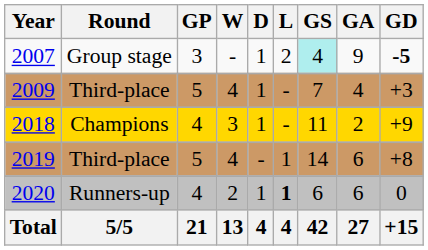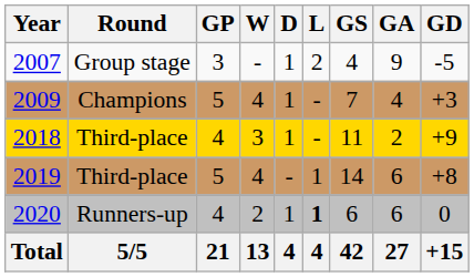2007 | GS: paleturquoise background -> no background
2007 | GD: bold -> normal
2009 | Round: Third-place -> Champions
2018 | Round: Champions -> Third-place
